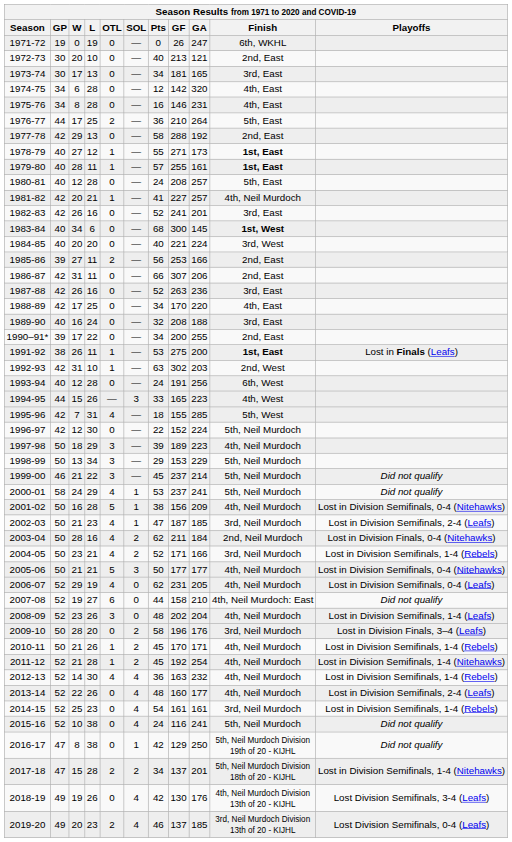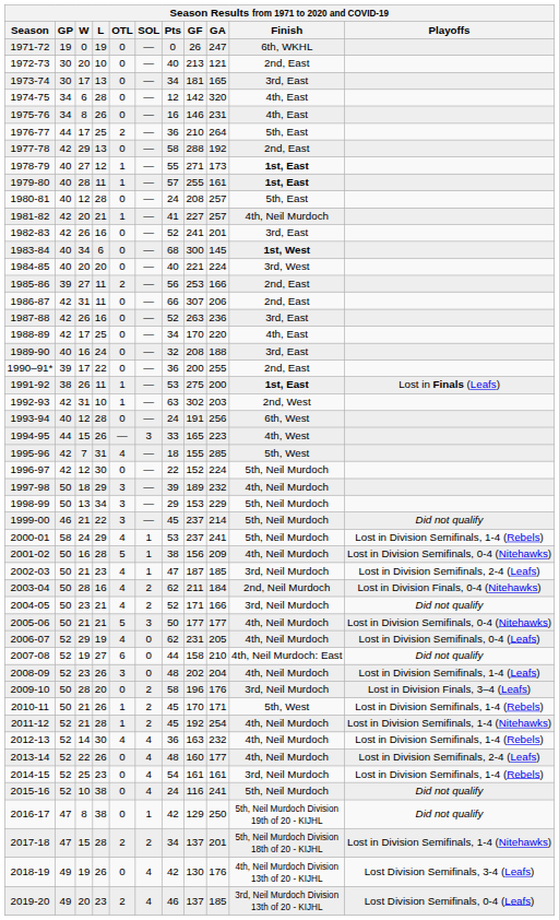1975-76 | L: 28 -> 26
1990–91* | Pts: 34 -> 36
1997-98 | GA: 223 -> 232
2000-01 | Playoffs: Did not qualify -> Lost in Division Semifinals, 1-4 (Rebels)
2004-05 | Playoffs: Lost in Division Semifinals, 1-4 (Rebels) -> Did not qualify
2010-11 | Finish: 4th, Neil Murdoch -> 5th, West
